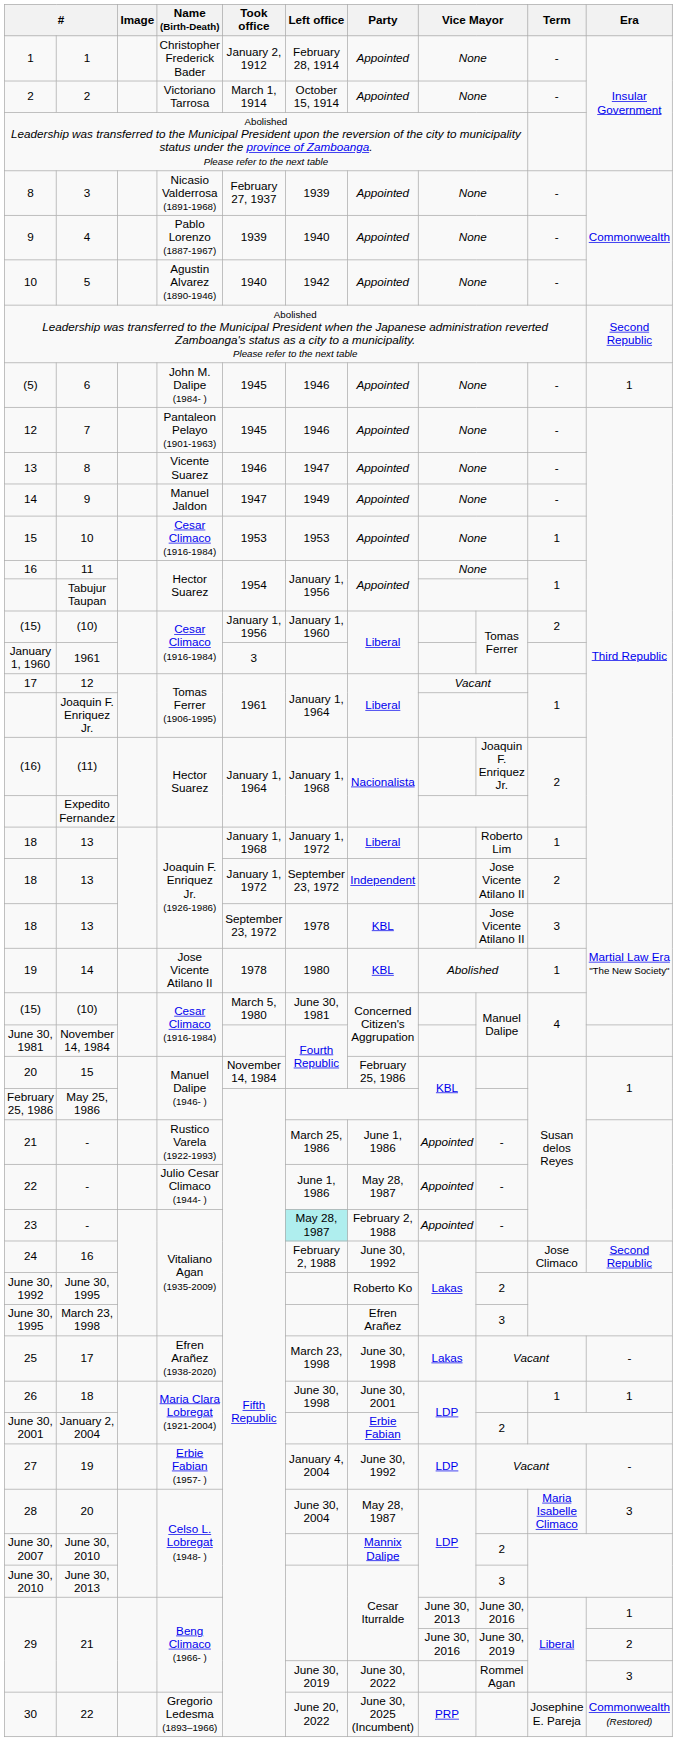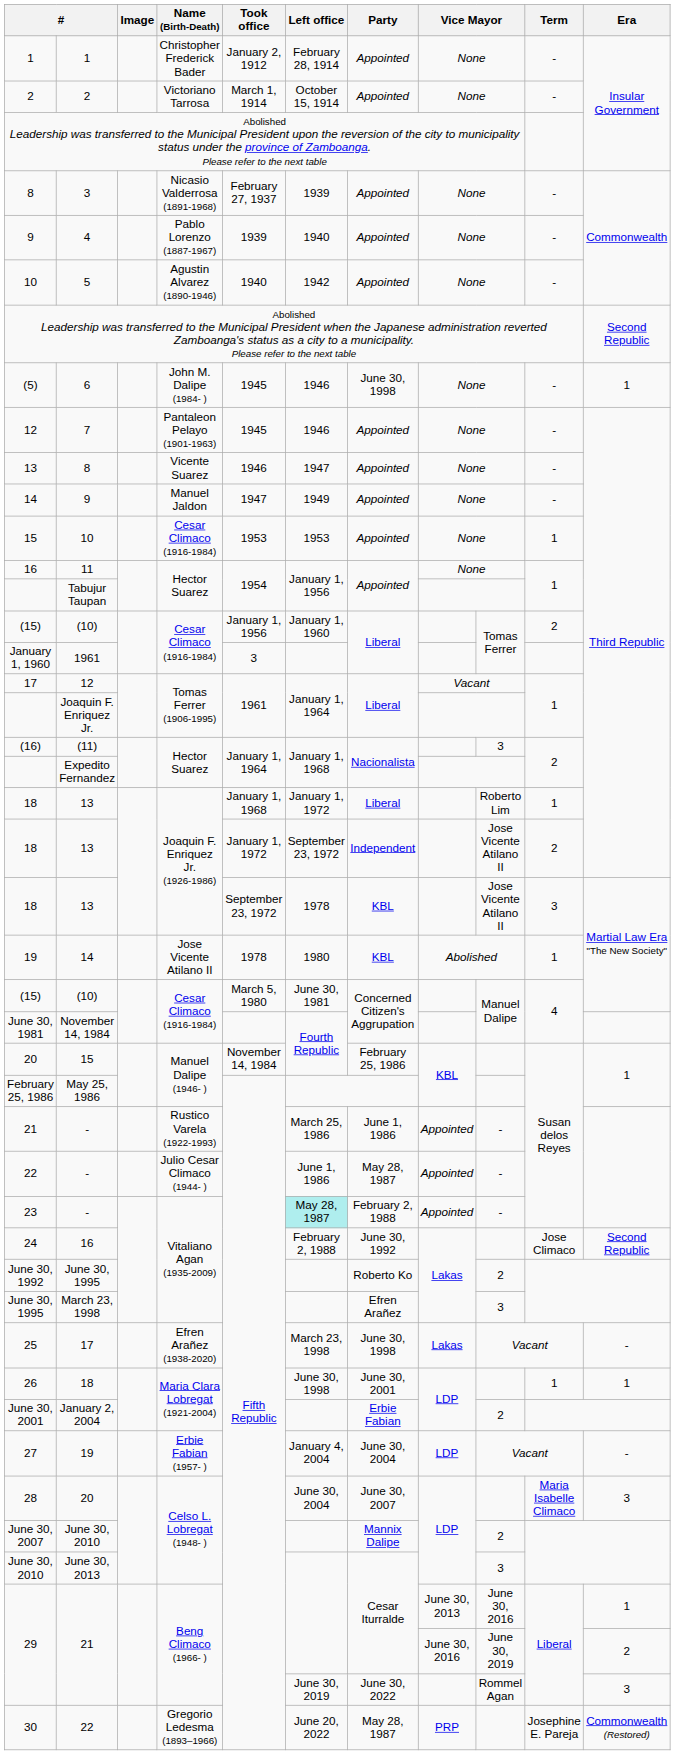(5) | Party: Appointed -> June 30, 1998
(16) | column 9: Joaquin F. Enriquez Jr. -> 3
27 | Party: June 30, 1992 -> June 30, 2004
28 | Party: May 28, 1987 -> June 30, 2007
30 | Party: June 30, 2025 (Incumbent) -> May 28, 1987
